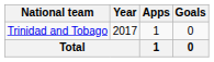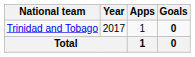Trinidad and Tobago | Goals: normal -> bold
